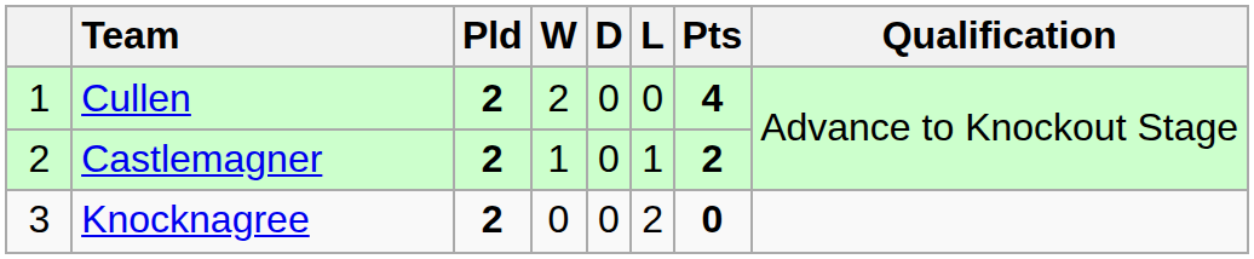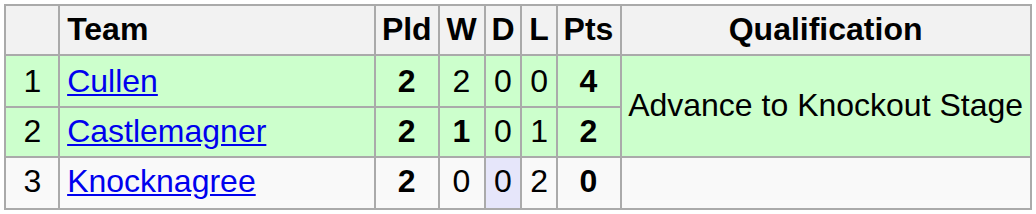Castlemagner | W: normal -> bold
Knocknagree | D: no background -> lavender background
